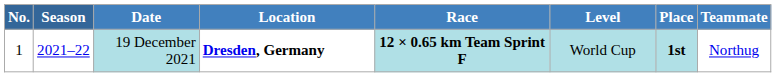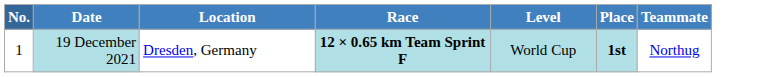- column: Season | 2021–22
19 December 2021 | Location: bold -> normal
